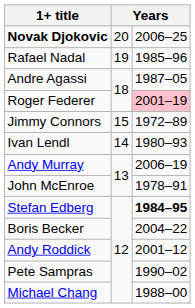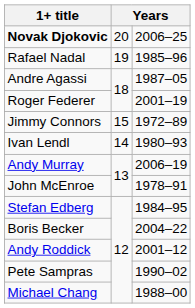Roger Federer | column 3: pink background -> no background
Stefan Edberg | column 3: bold -> normal
